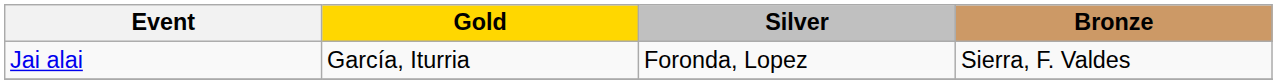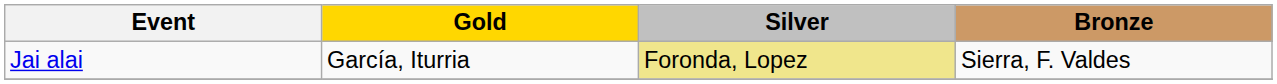Jai alai | Silver: no background -> khaki background
